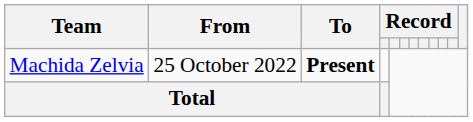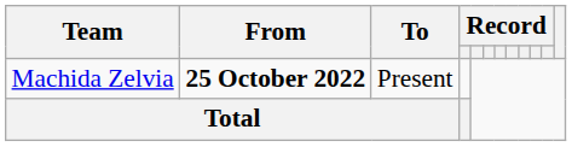Machida Zelvia | From: normal -> bold
Machida Zelvia | To: bold -> normal
